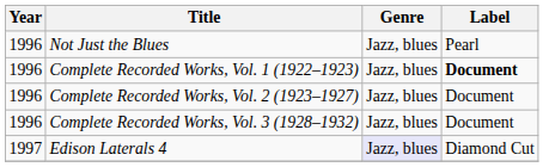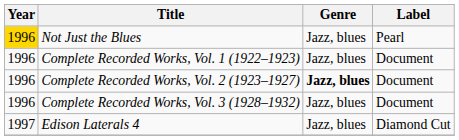Not Just the Blues | Year: no background -> gold background
Complete Recorded Works, Vol. 1 (1922–1923) | Label: bold -> normal
Complete Recorded Works, Vol. 2 (1923–1927) | Genre: normal -> bold
Edison Laterals 4 | Genre: lavender background -> no background
